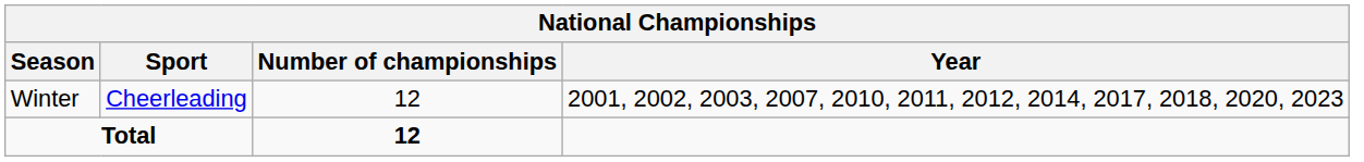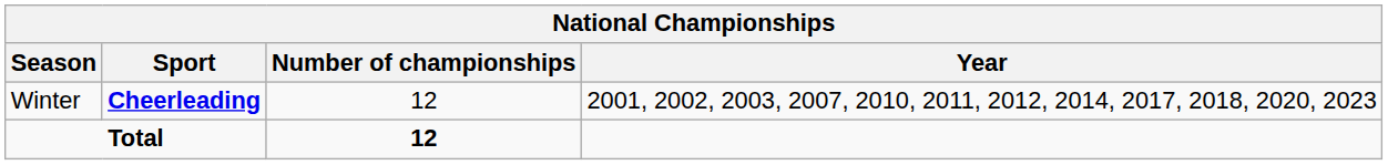Winter | Sport: normal -> bold
